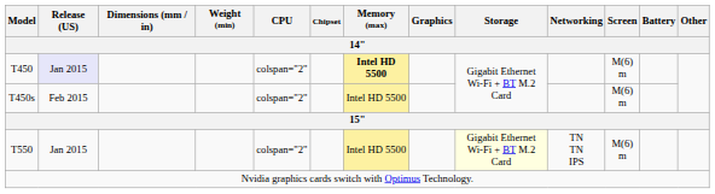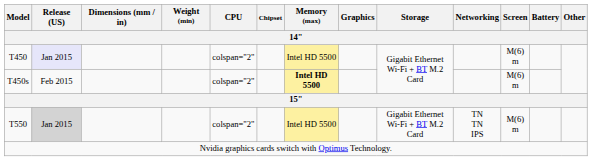T450 | Memory (max): bold -> normal
T450s | Memory (max): normal -> bold
T550 | Release (US): no background -> lightgrey background
T550 | Storage: lightyellow background -> no background
